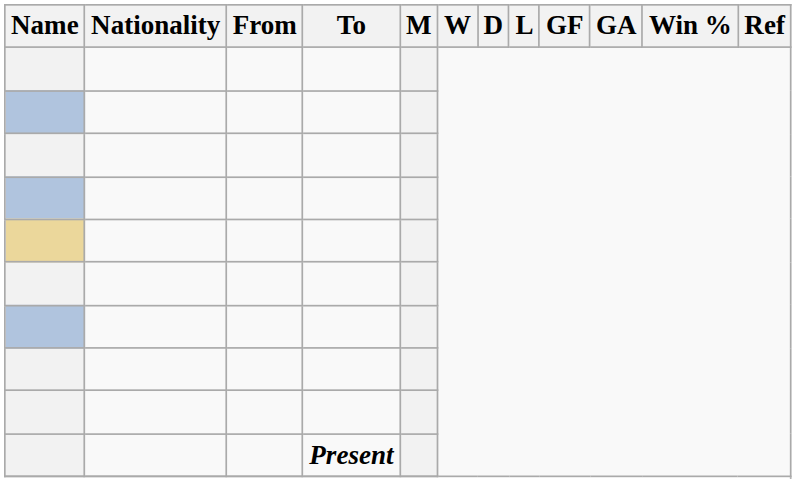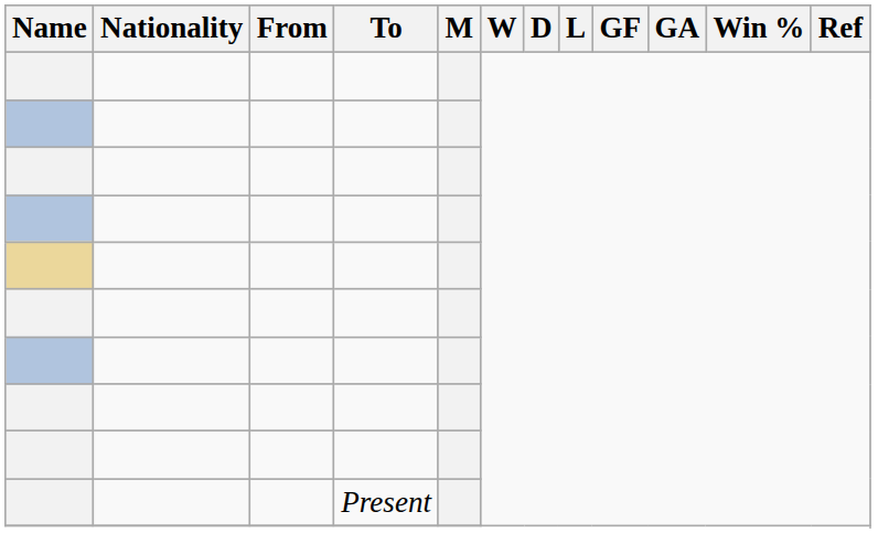Present | To: bold -> normal
